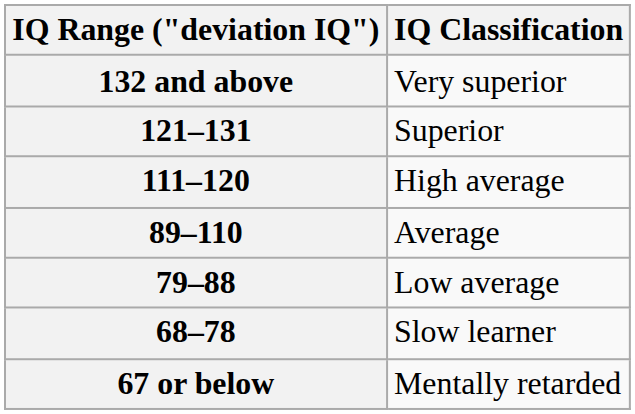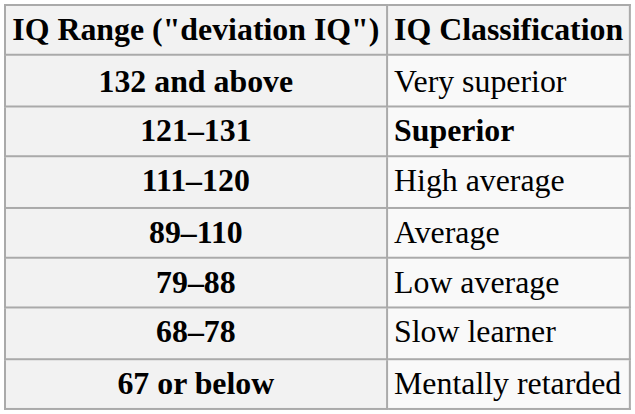121–131 | IQ Classification: normal -> bold
